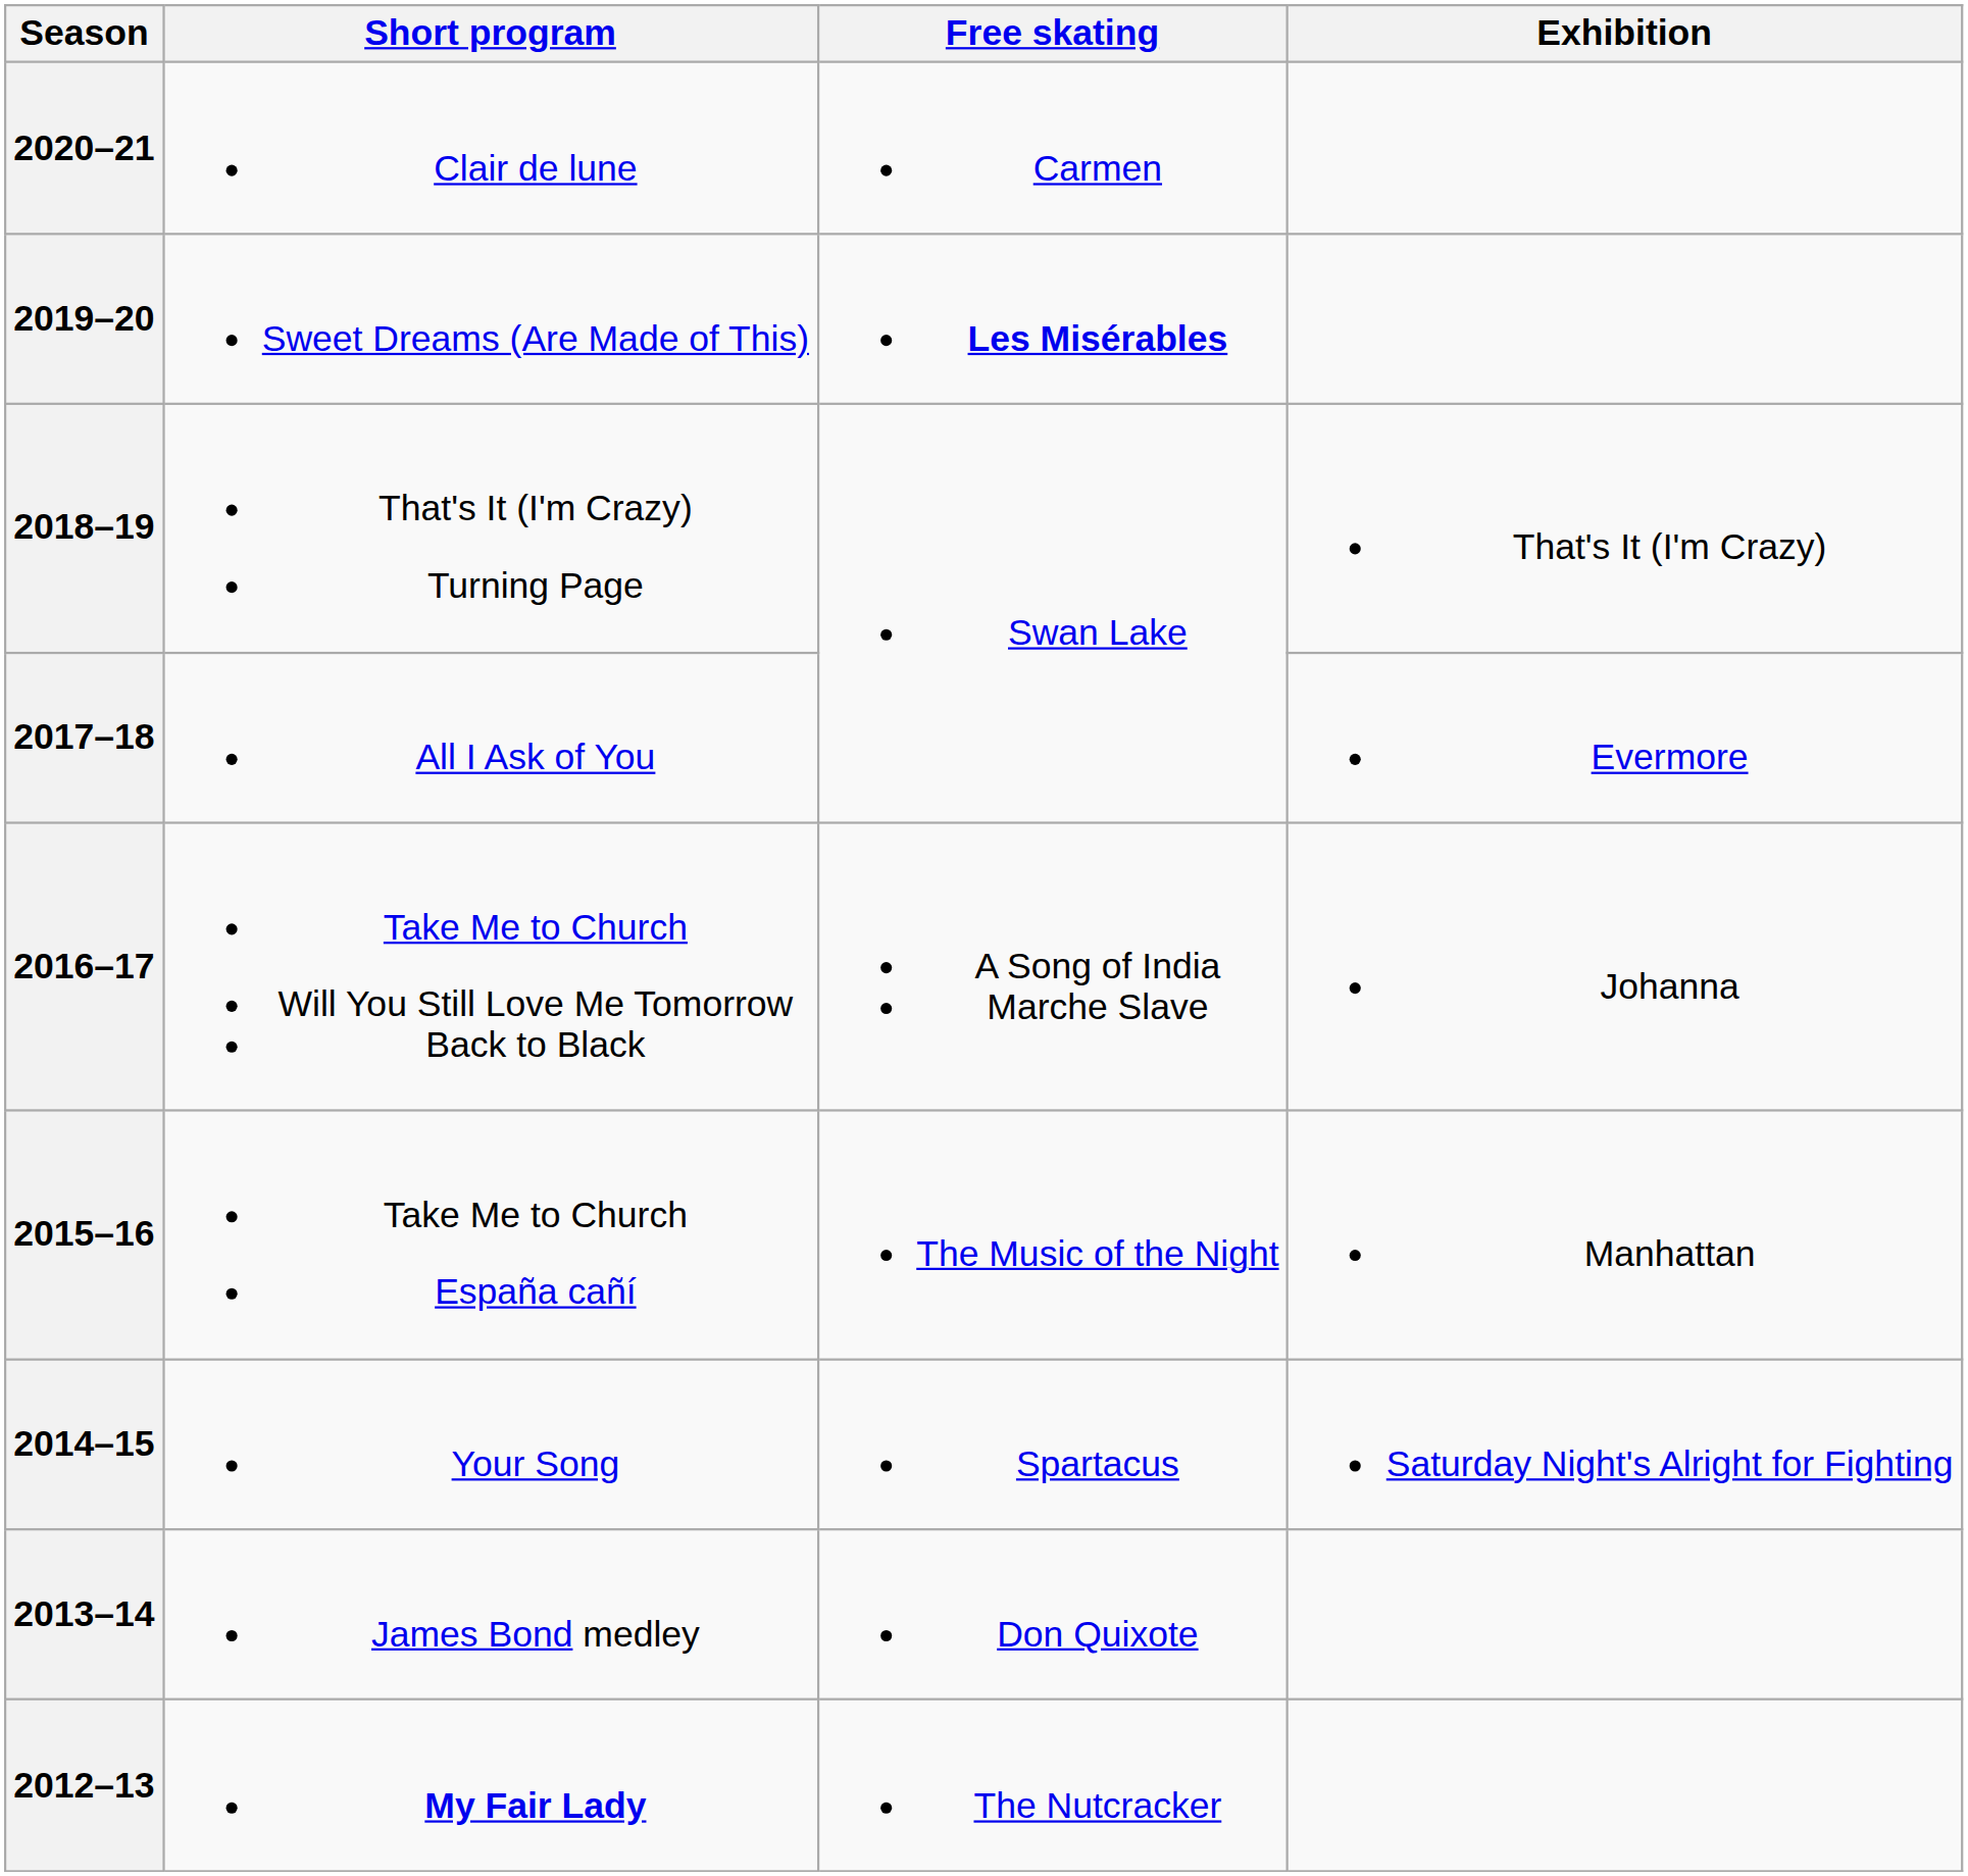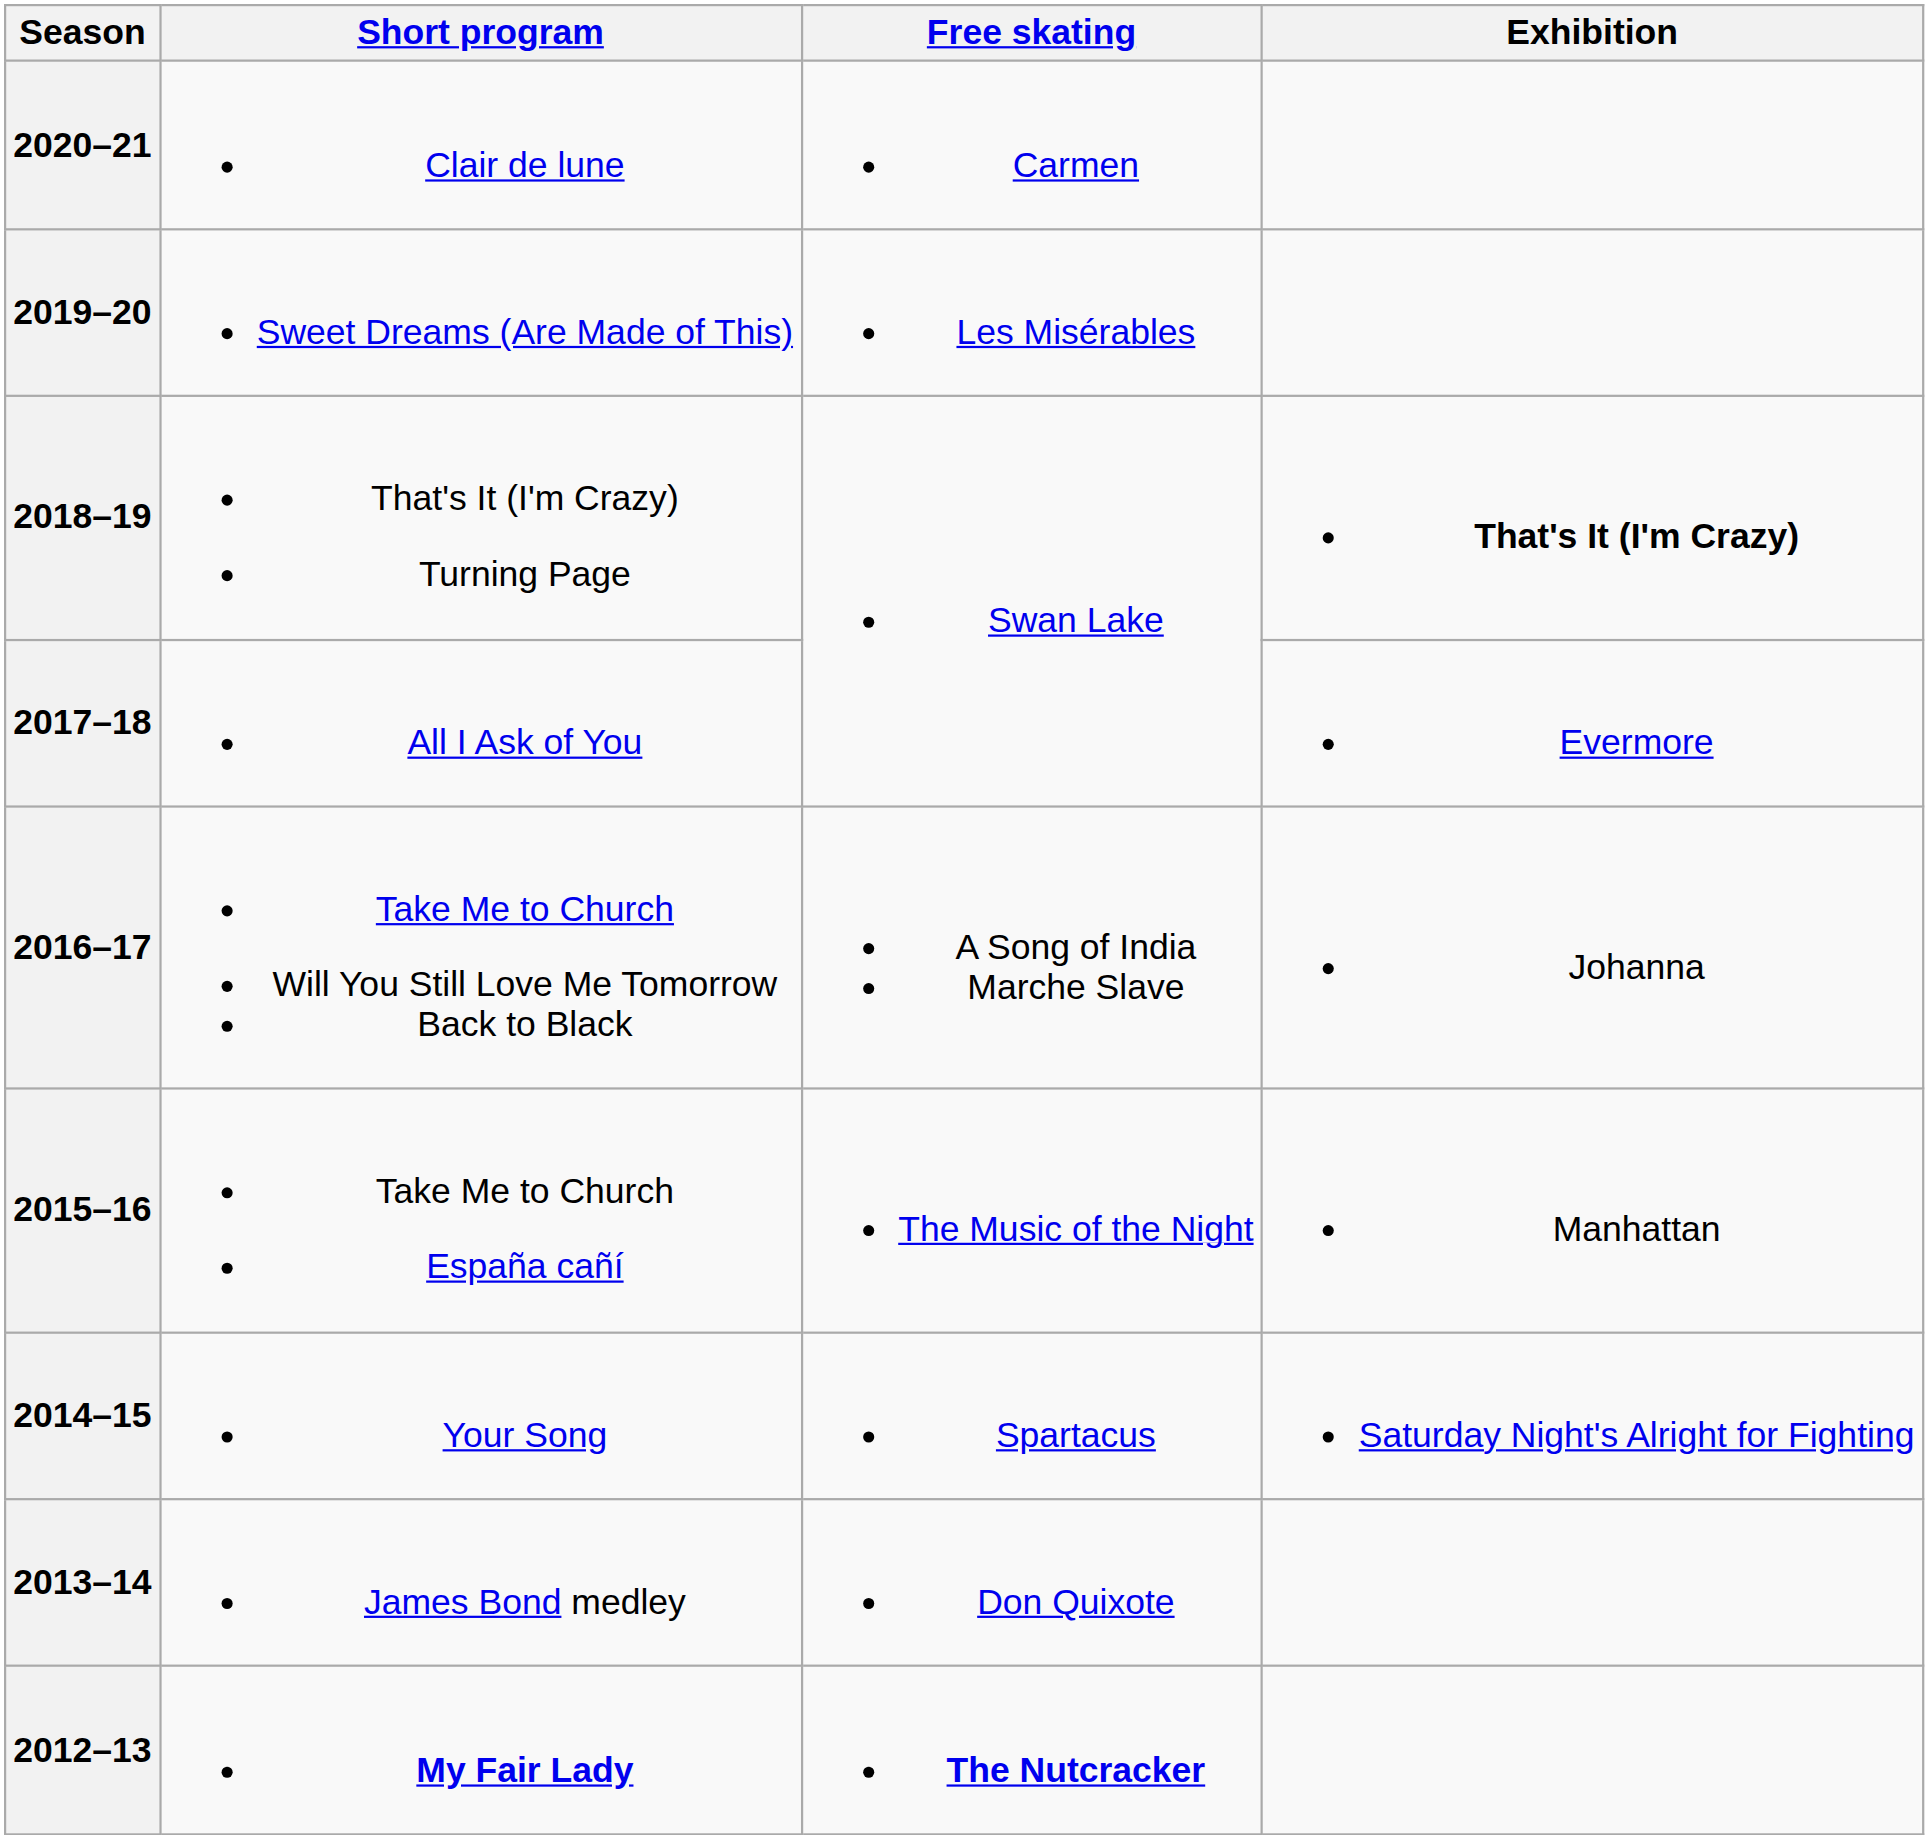2019–20 | Free skating: bold -> normal
2018–19 | Exhibition: normal -> bold
2012–13 | Free skating: normal -> bold
